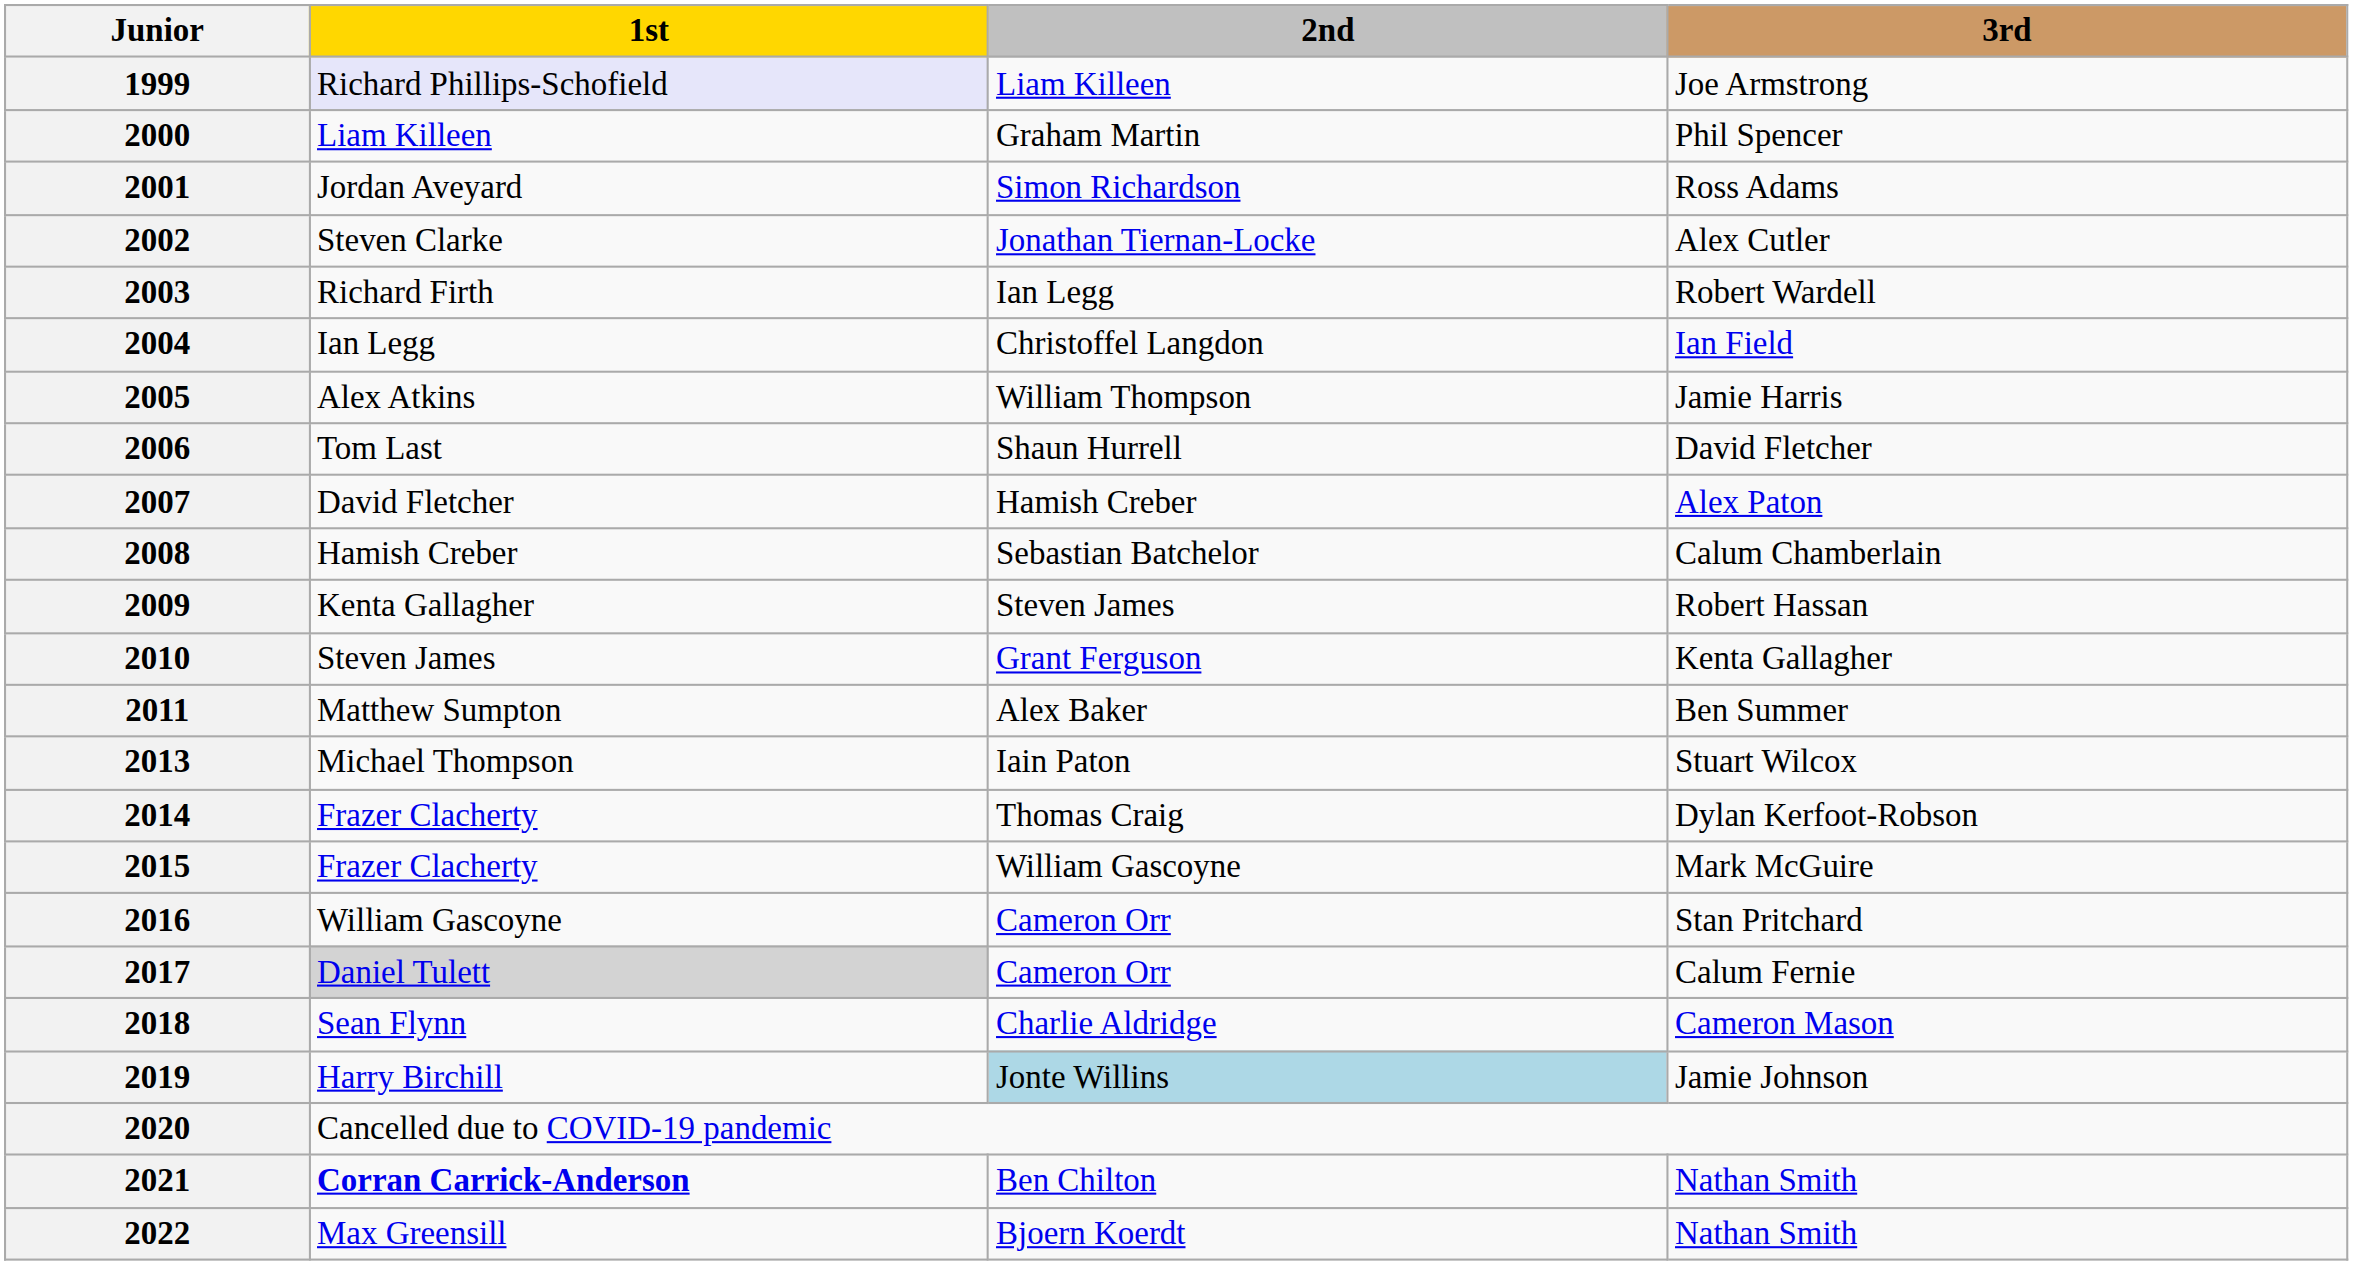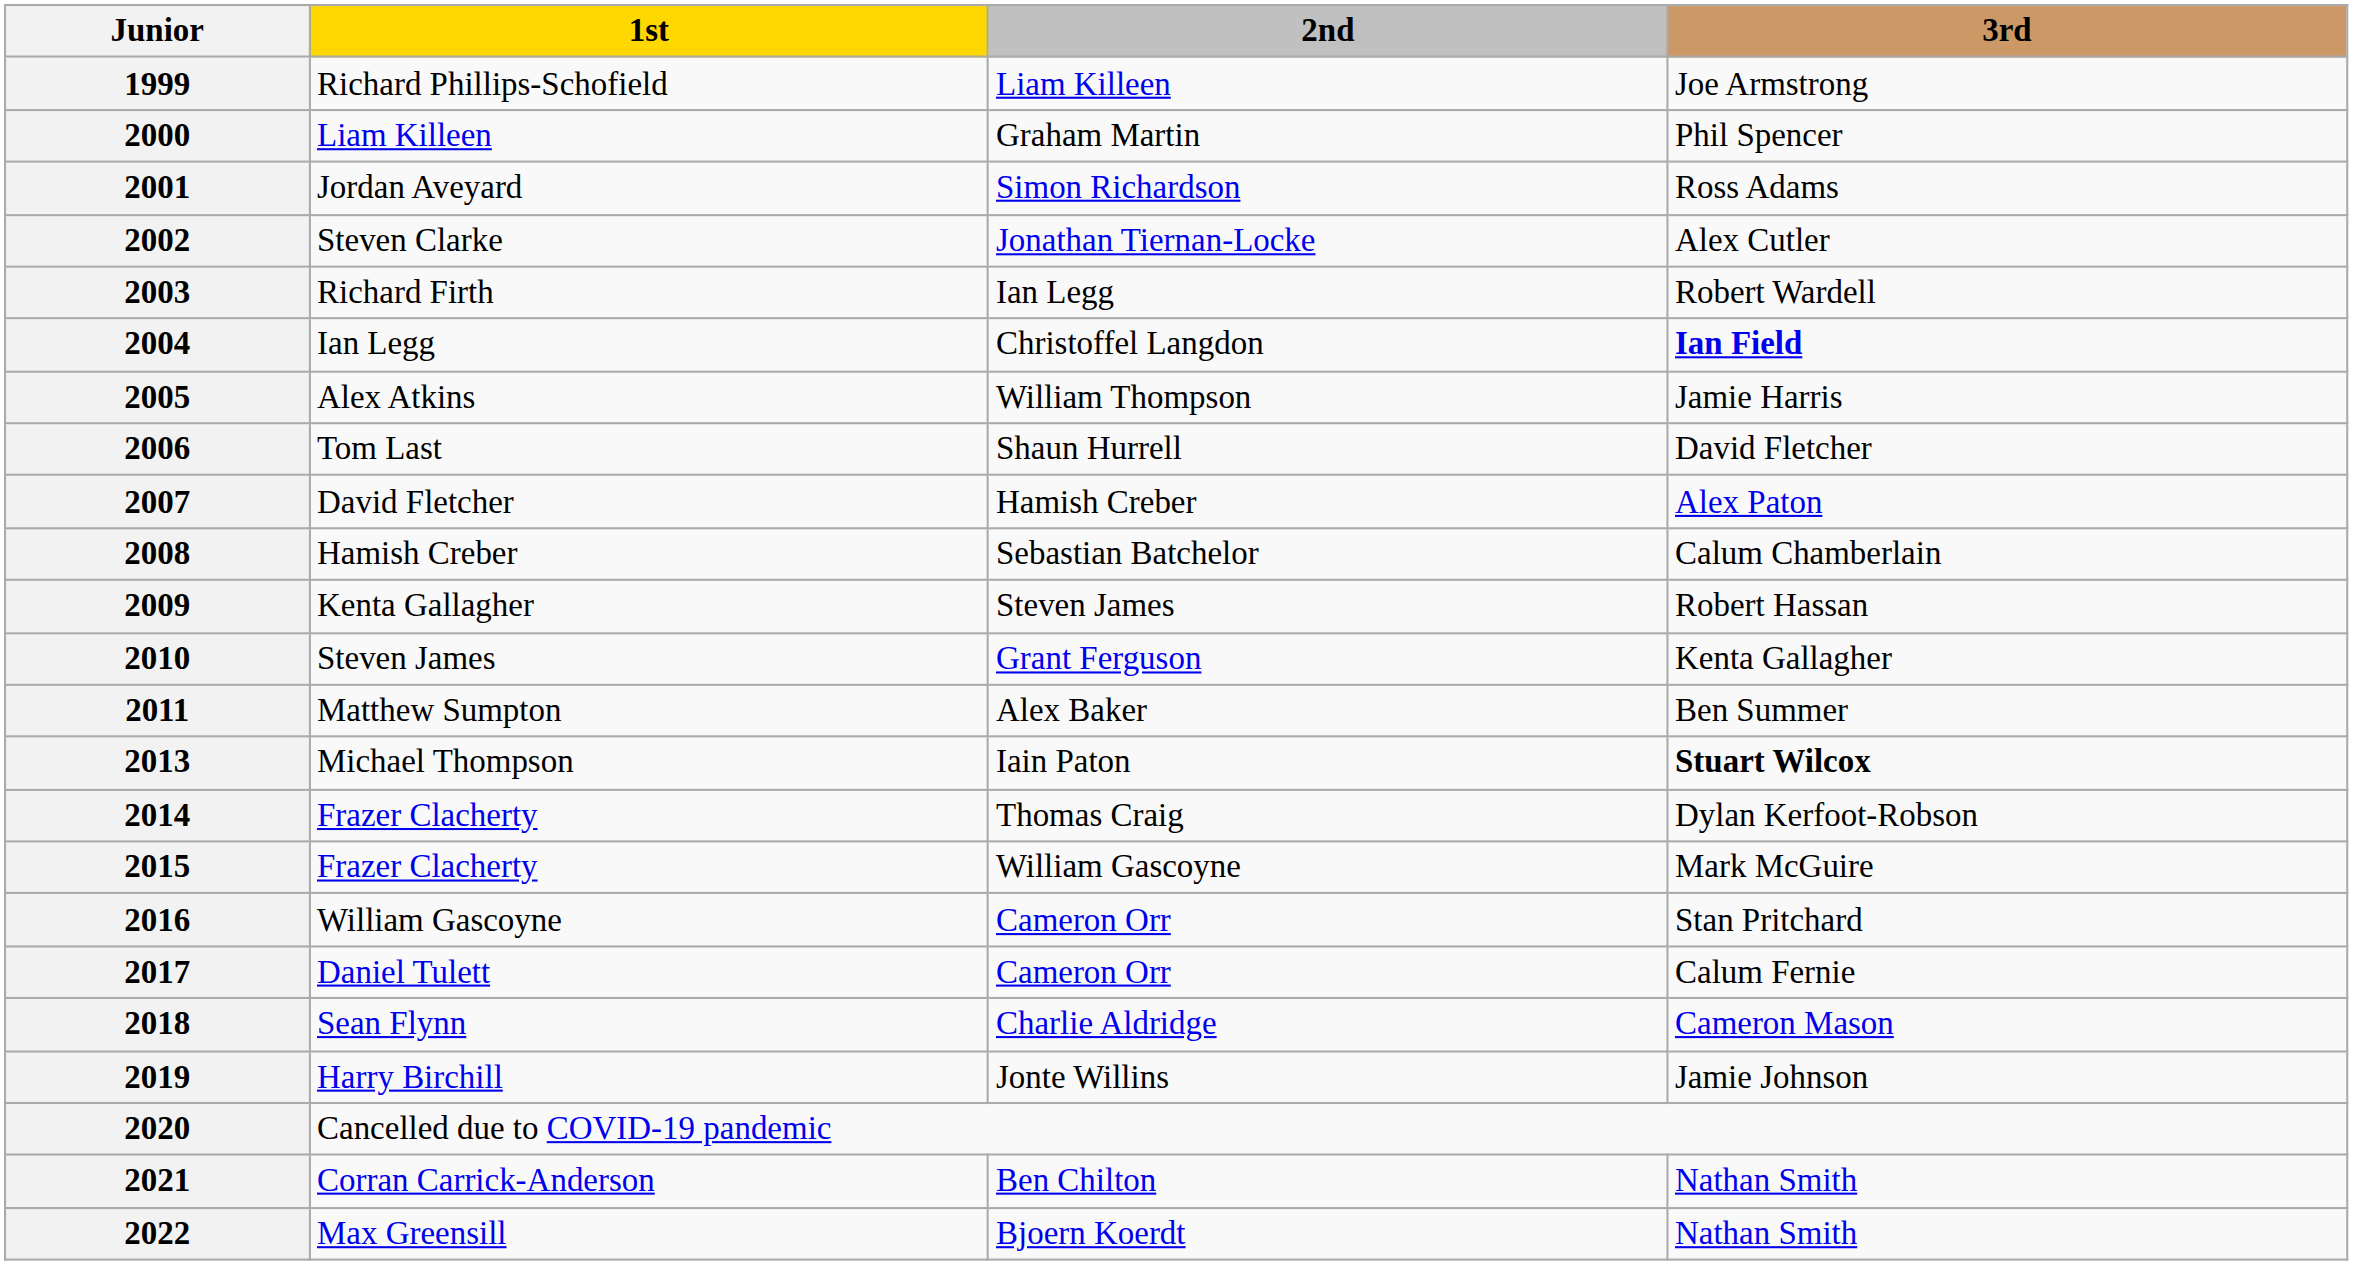1999 | 1st: lavender background -> no background
2004 | 3rd: normal -> bold
2013 | 3rd: normal -> bold
2017 | 1st: lightgrey background -> no background
2019 | 2nd: lightblue background -> no background
2021 | 1st: bold -> normal
